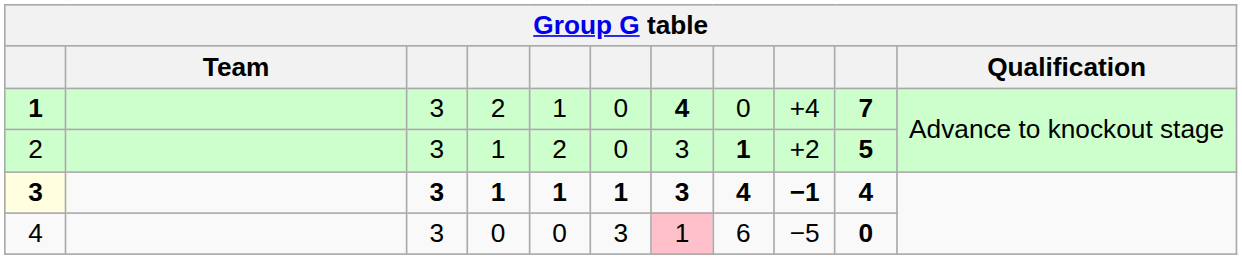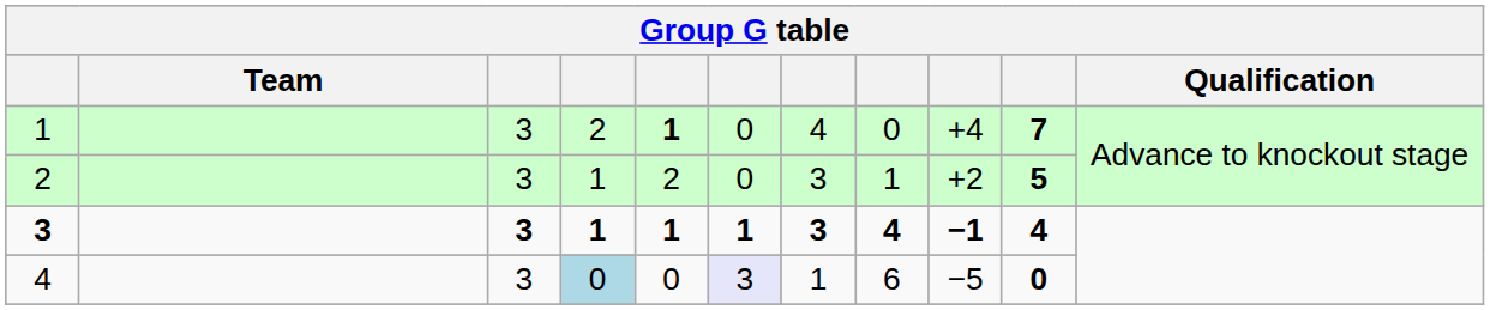row 3 | column 1: bold -> normal
row 3 | column 5: normal -> bold
row 3 | column 7: bold -> normal
row 4 | column 8: bold -> normal
row 5 | column 1: lightyellow background -> no background
row 6 | column 4: no background -> lightblue background
row 6 | column 6: no background -> lavender background
row 6 | column 7: pink background -> no background
